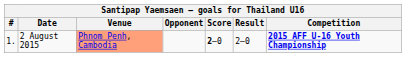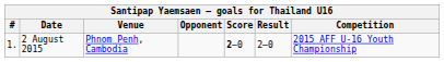2 August 2015 | Venue: lightsalmon background -> no background
2 August 2015 | Competition: bold -> normal
